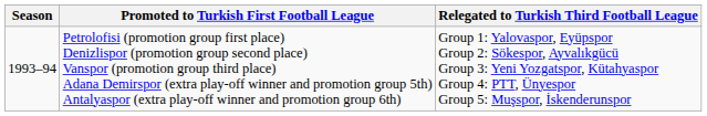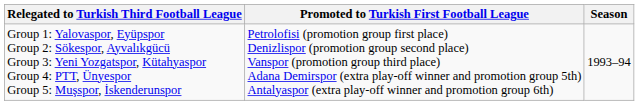columns swapped: Season <-> Relegated to Turkish Third Football League
